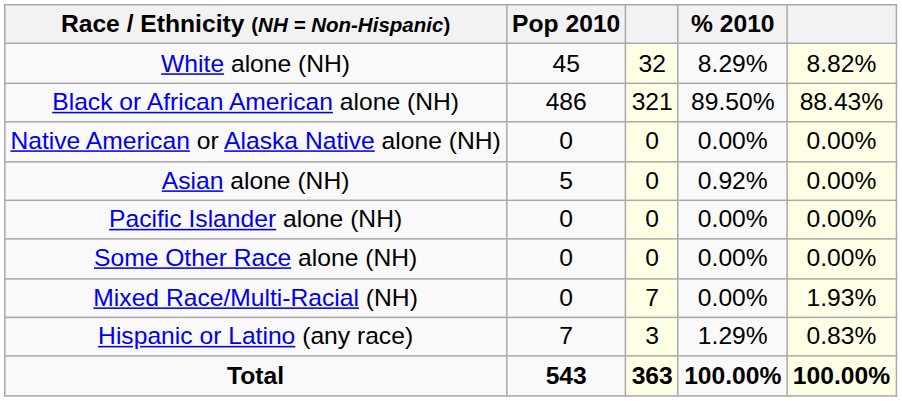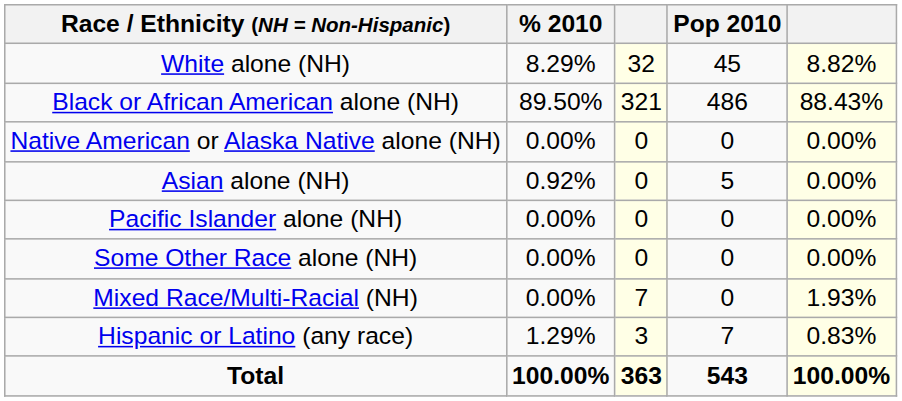columns swapped: Pop 2010 <-> % 2010
